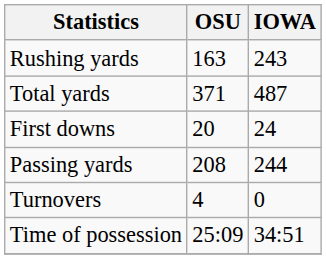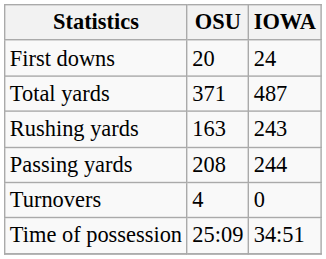rows swapped: First downs <-> Rushing yards
